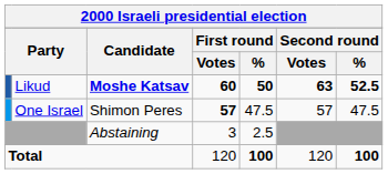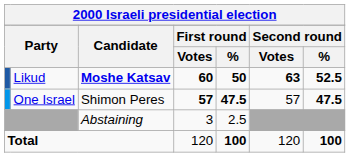One Israel | First round / %: normal -> bold
One Israel | Second round / %: normal -> bold
